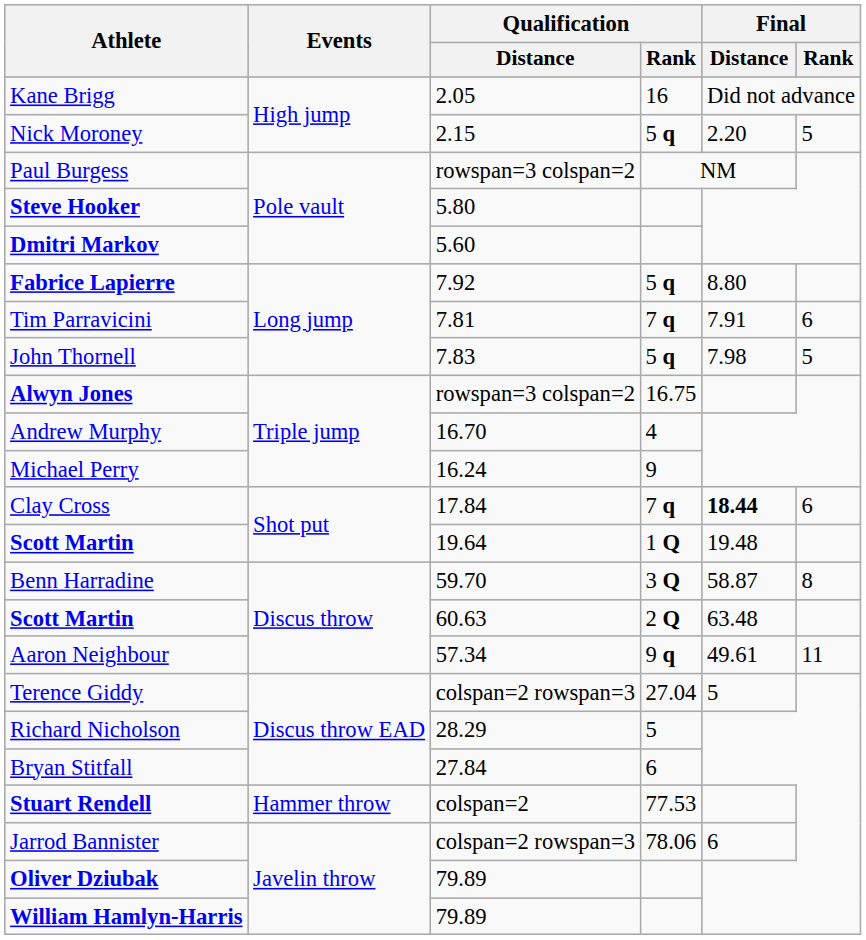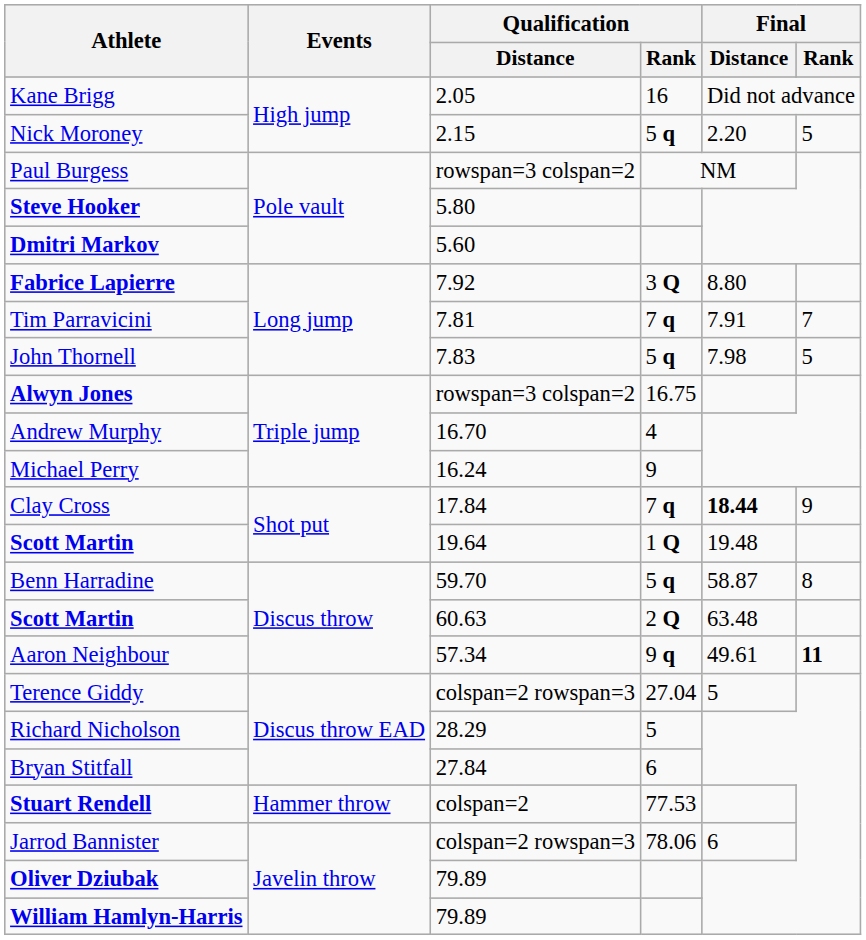Fabrice Lapierre | Qualification / Rank: 5 q -> 3 Q
Tim Parravicini | Final / Rank: 6 -> 7
Clay Cross | Final / Rank: 6 -> 9
Benn Harradine | Qualification / Rank: 3 Q -> 5 q
Aaron Neighbour | Final / Rank: normal -> bold
